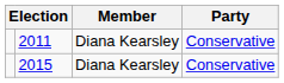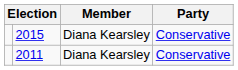rows swapped: 2011 <-> 2015
